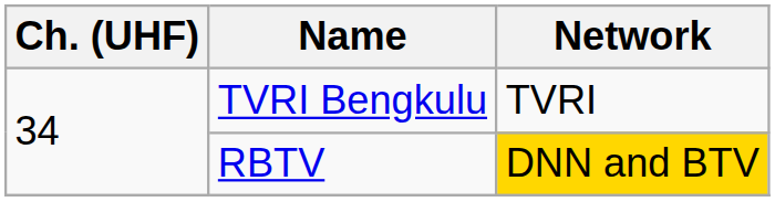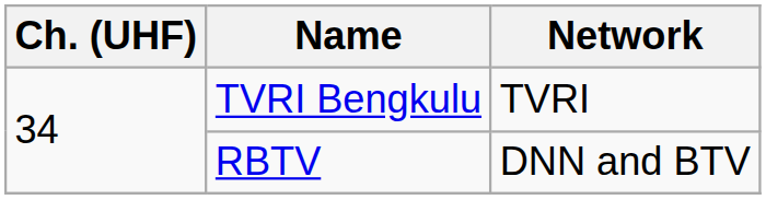RBTV | Network: gold background -> no background
